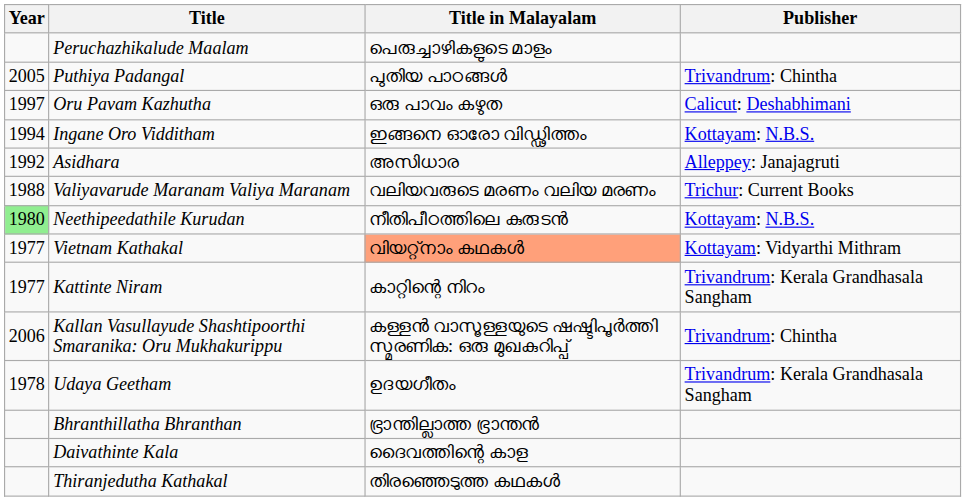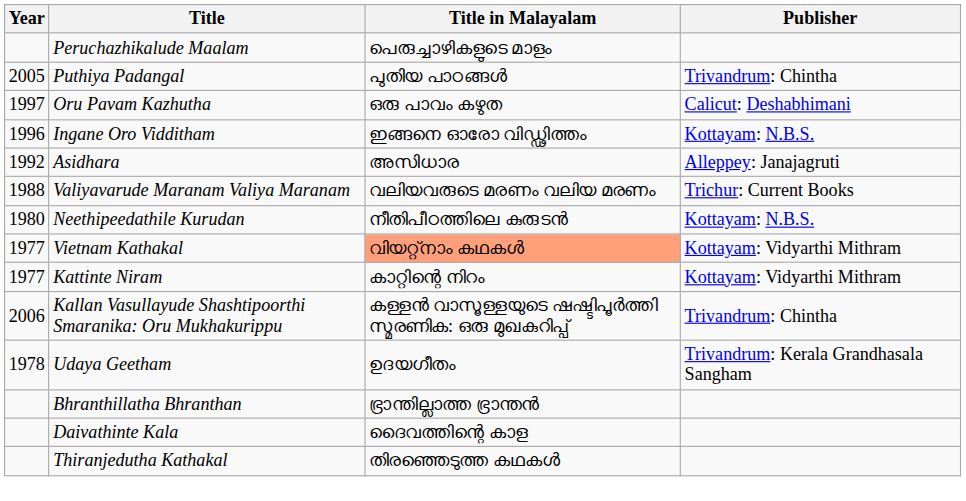Ingane Oro Vidditham | Year: 1994 -> 1996
Neethipeedathile Kurudan | Year: lightgreen background -> no background
Kattinte Niram | Publisher: Trivandrum: Kerala Grandhasala Sangham -> Kottayam: Vidyarthi Mithram
